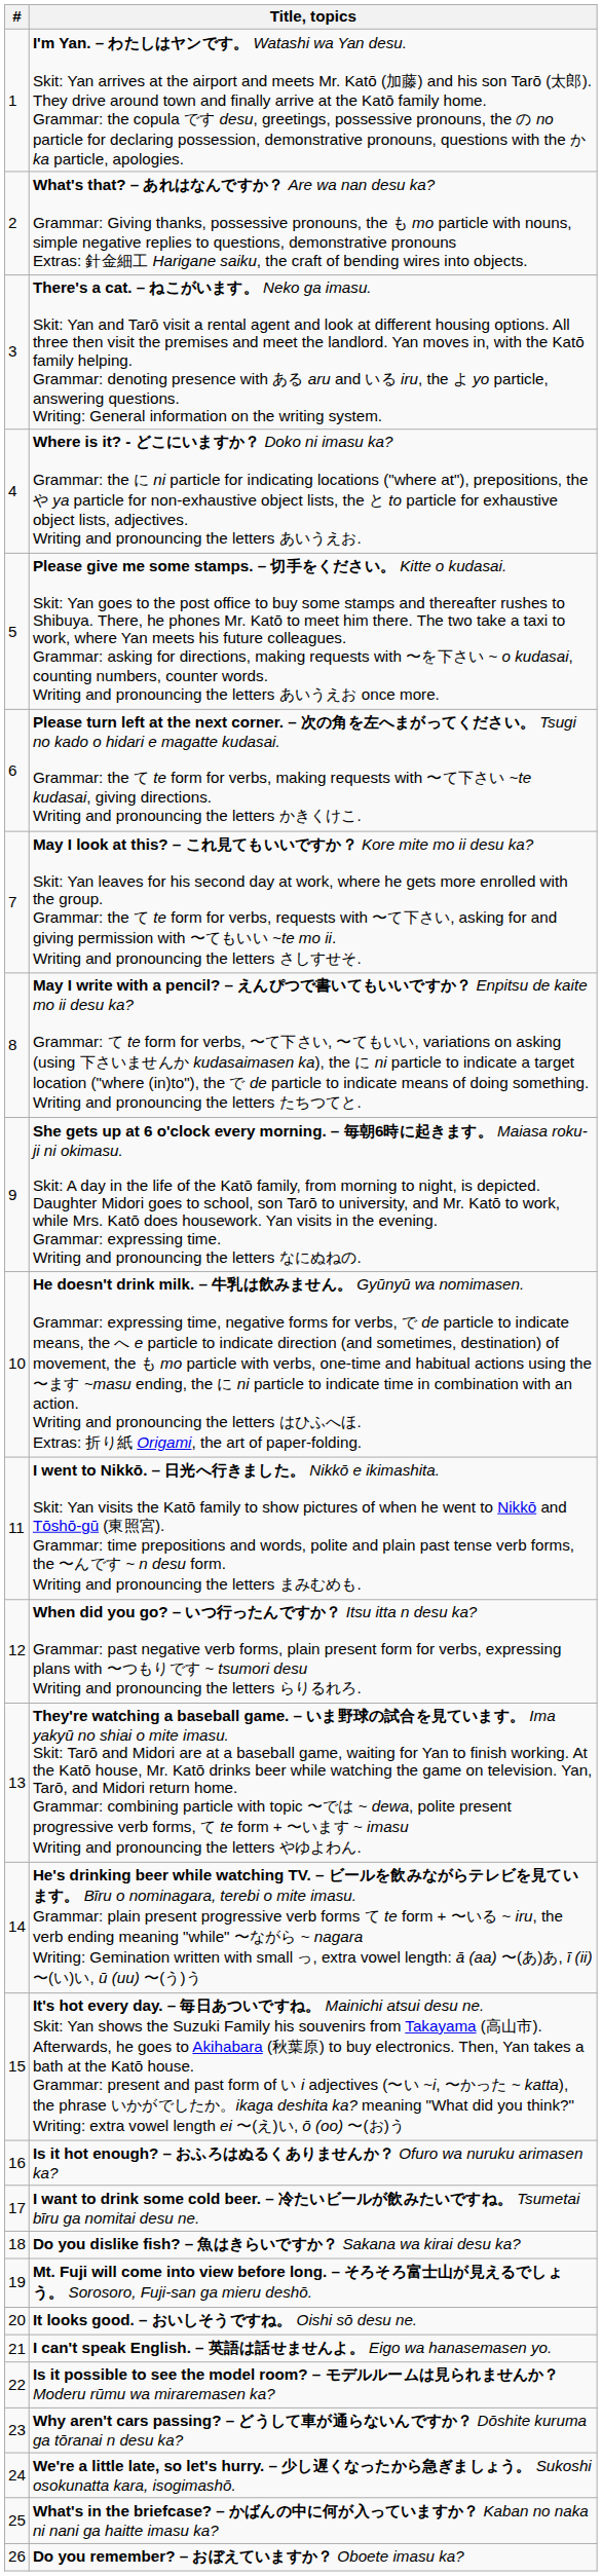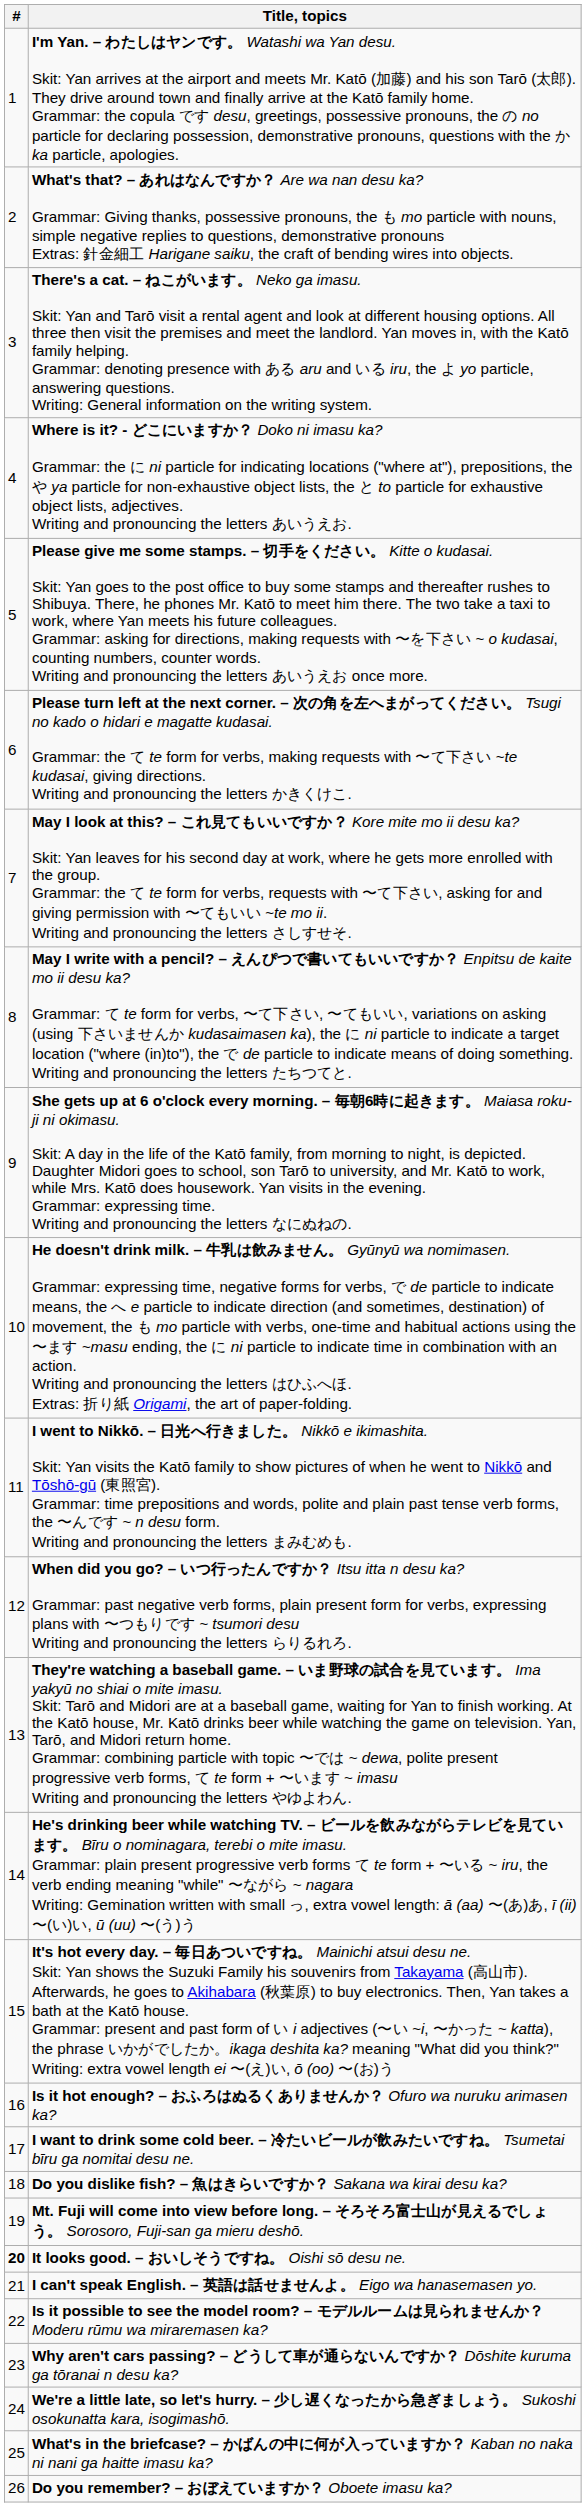It looks good. – おいしそうですね。 Oishi sō desu ne. | #: normal -> bold
